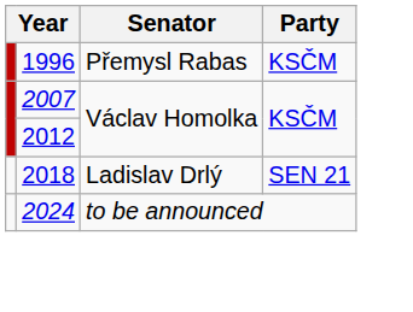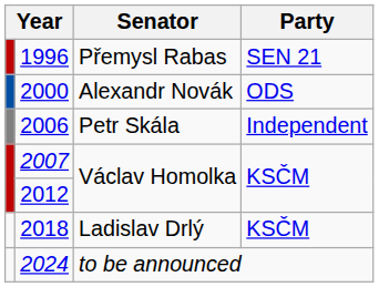1996 | Party: KSČM -> SEN 21
+ row: 2000 | Alexandr Novák | ODS
+ row: 2006 | Petr Skála | Independent
2018 | Party: SEN 21 -> KSČM
